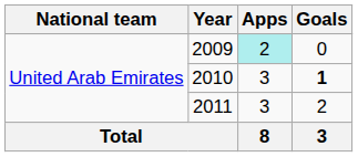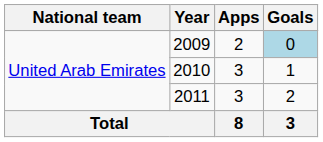2009 | Apps: paleturquoise background -> no background
2009 | Goals: no background -> lightblue background
2010 | Goals: bold -> normal
